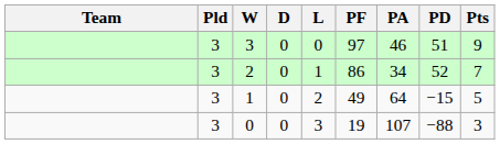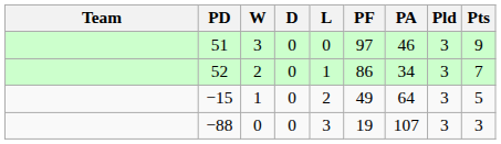columns swapped: Pld <-> PD
